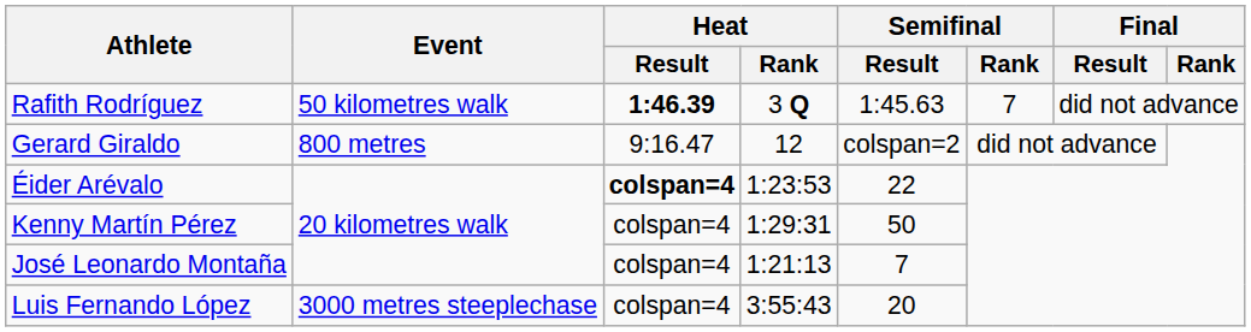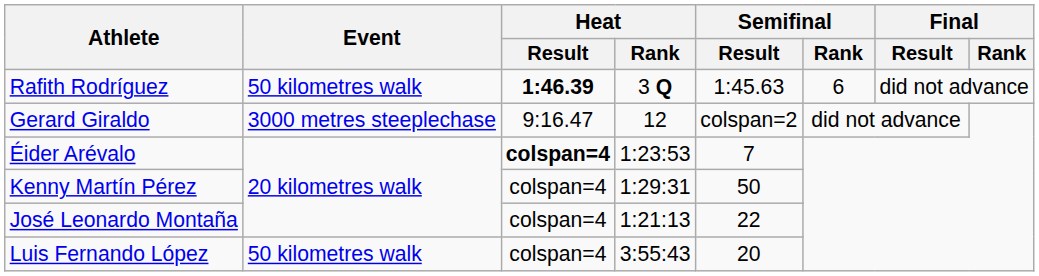Rafith Rodríguez | Semifinal / Rank: 7 -> 6
Gerard Giraldo | Event: 800 metres -> 3000 metres steeplechase
Éider Arévalo | Semifinal / Result: 22 -> 7
José Leonardo Montaña | Semifinal / Result: 7 -> 22
Luis Fernando López | Event: 3000 metres steeplechase -> 50 kilometres walk
